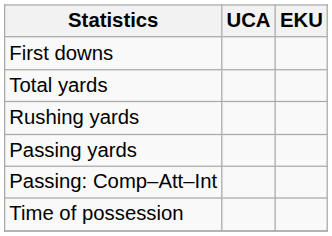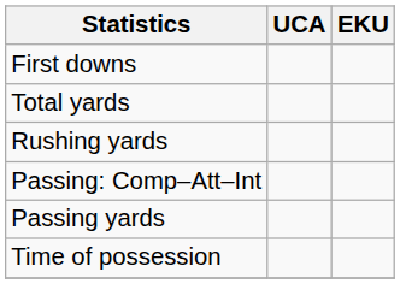rows swapped: Passing yards <-> Passing: Comp–Att–Int
